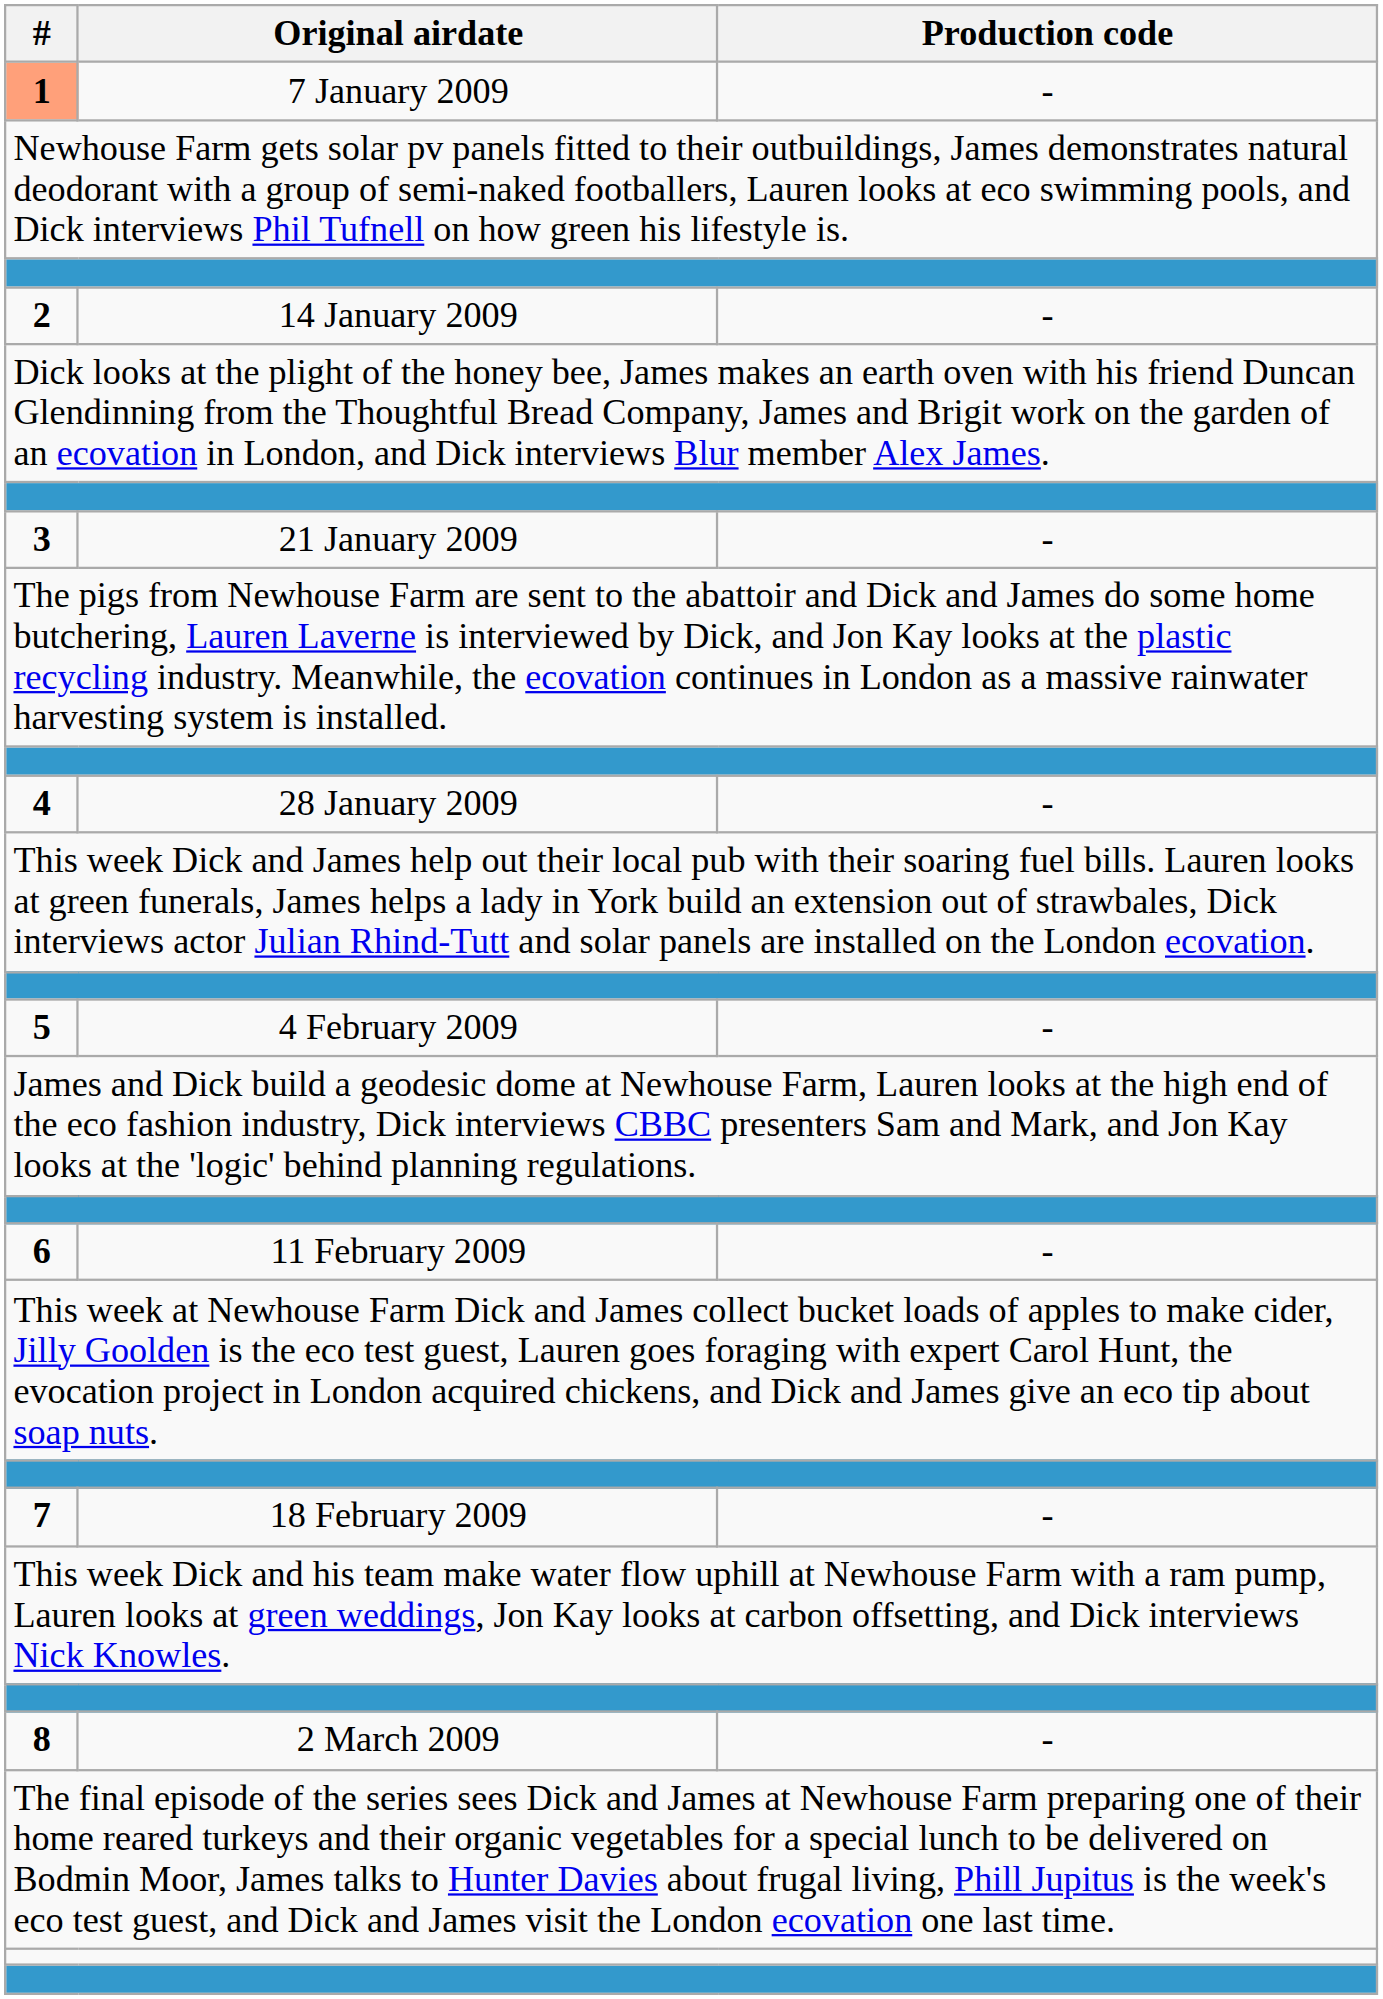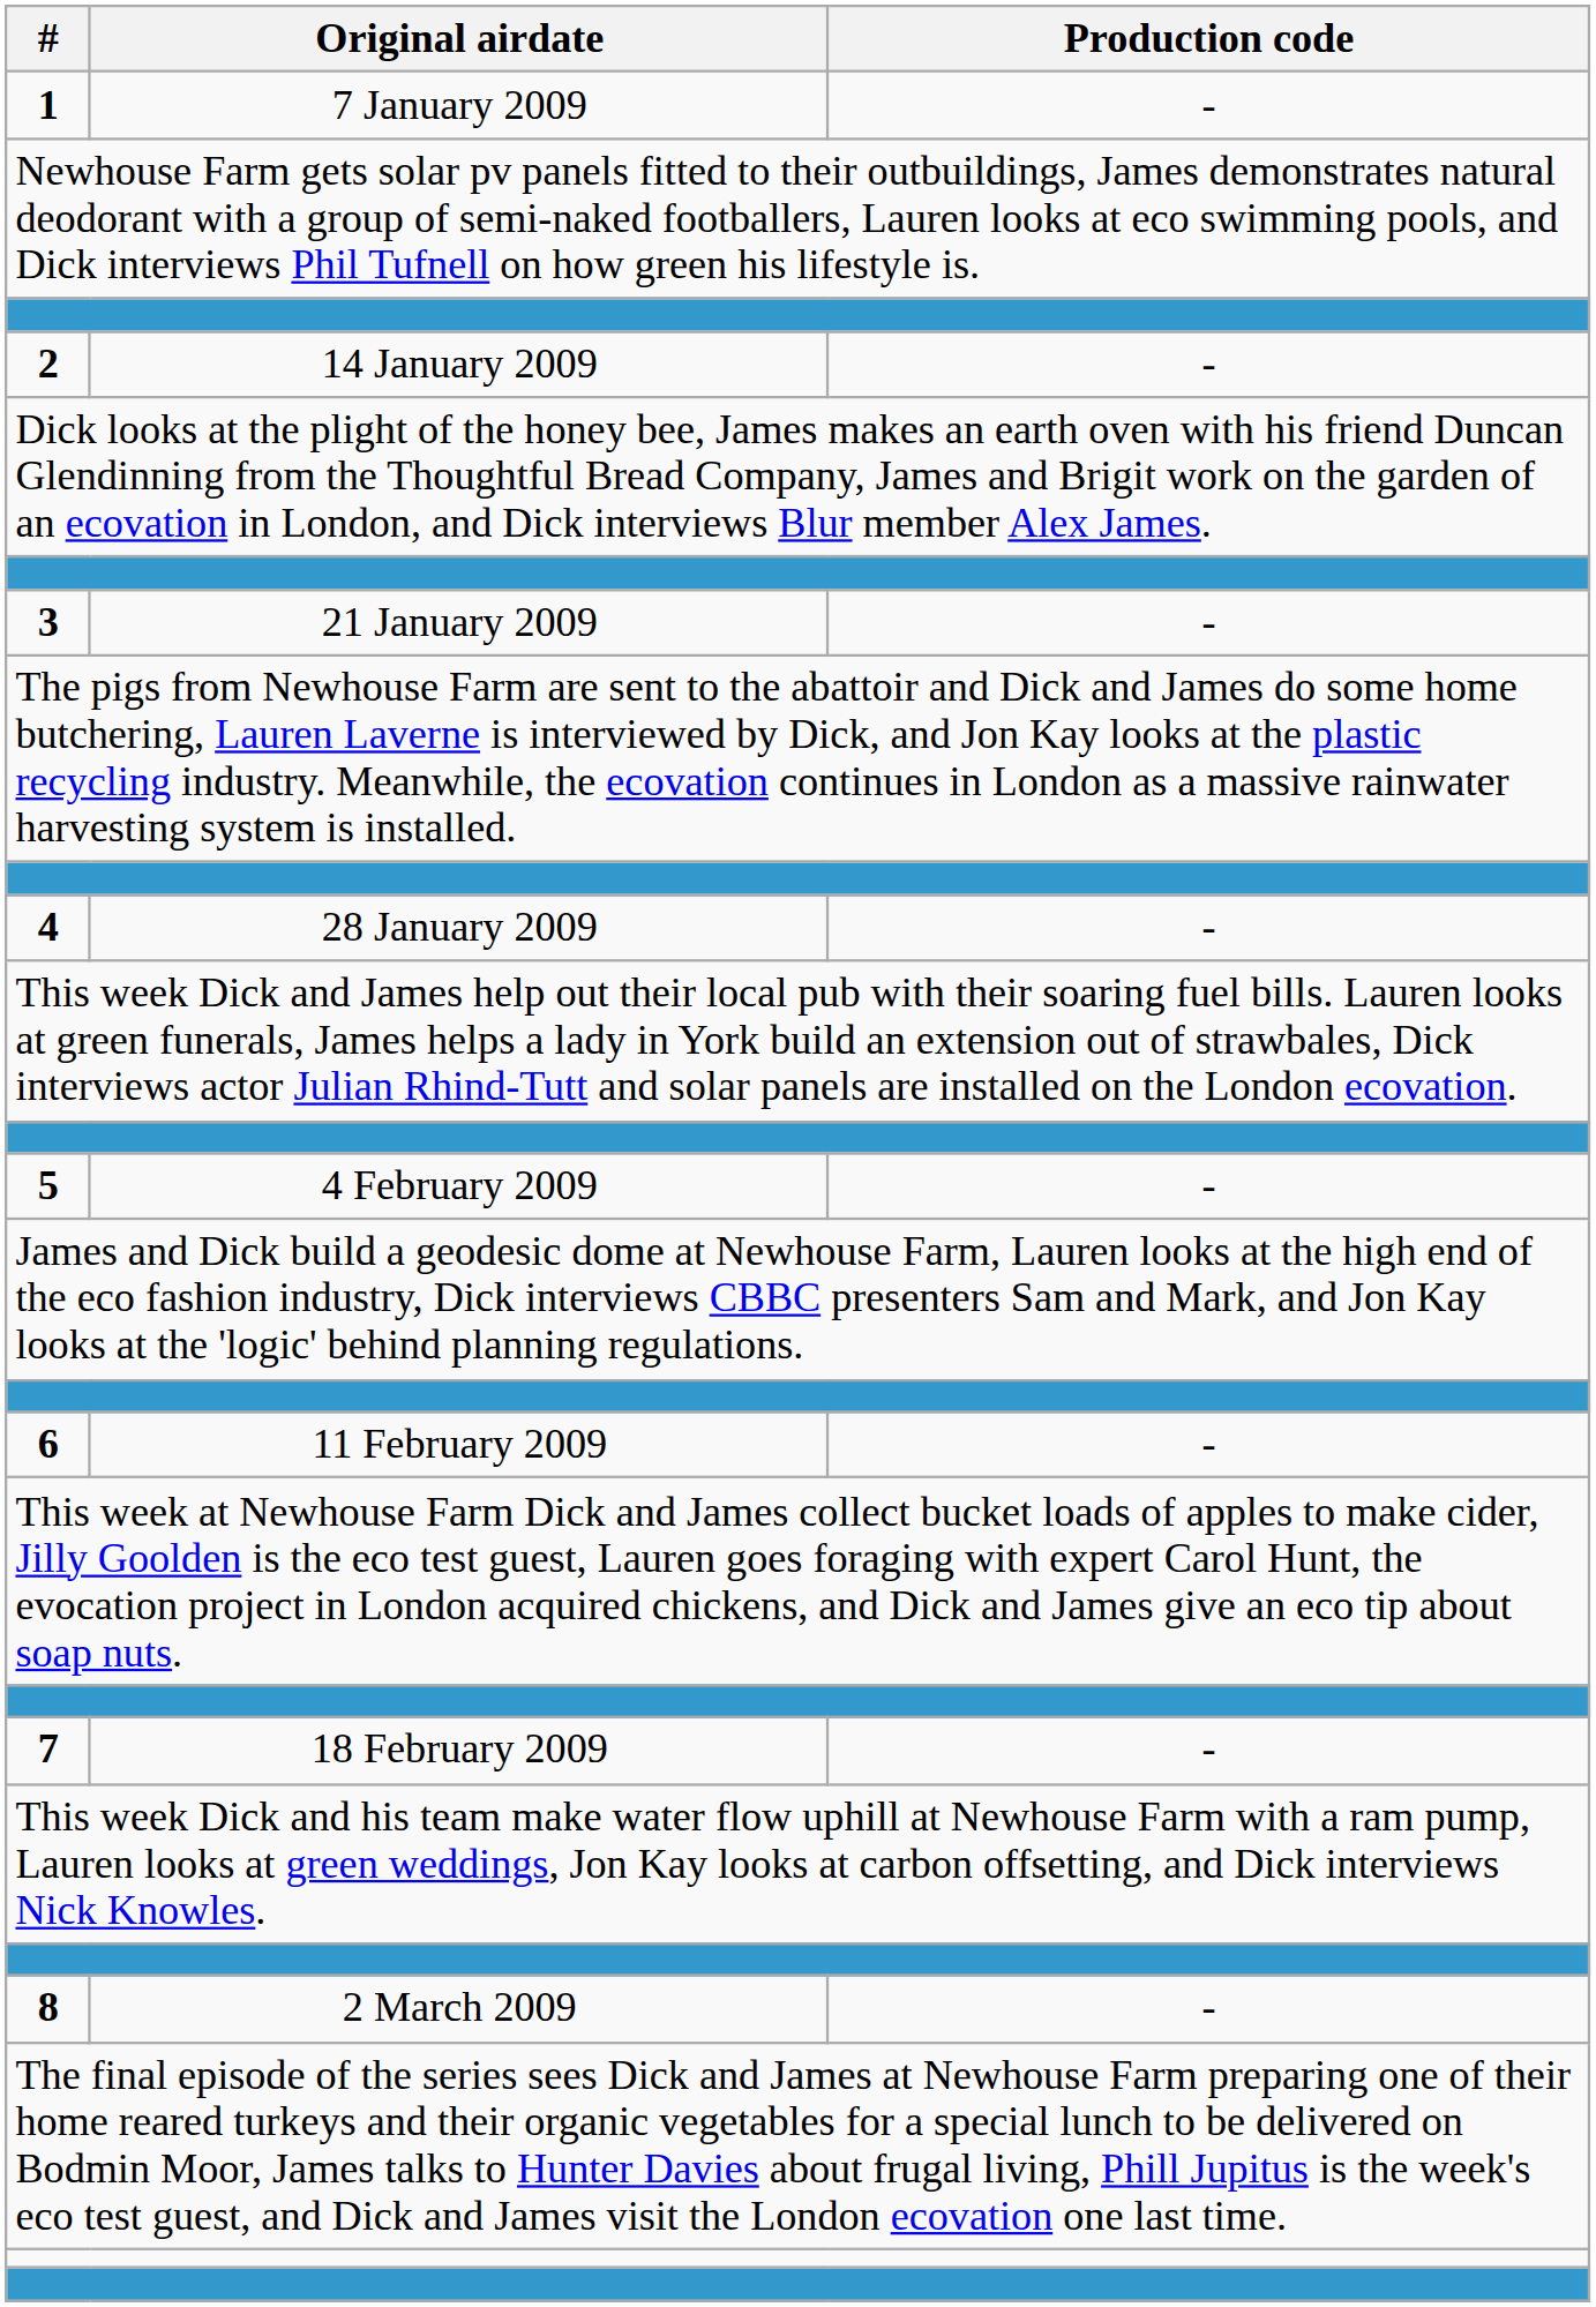1 | #: lightsalmon background -> no background
